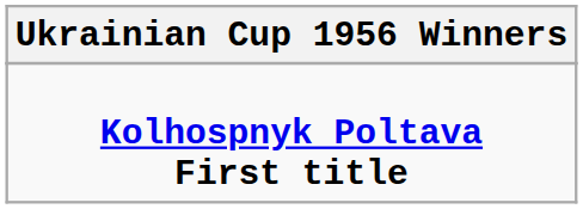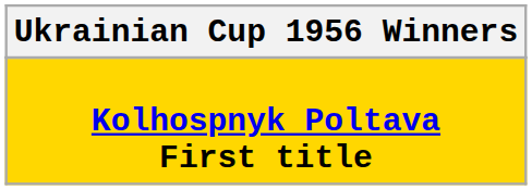row 2 | column 1: no background -> gold background
